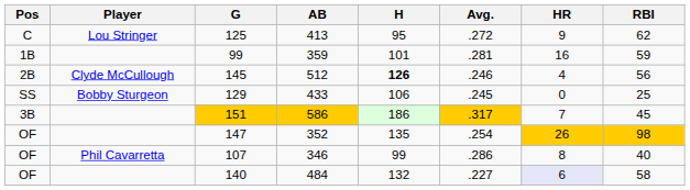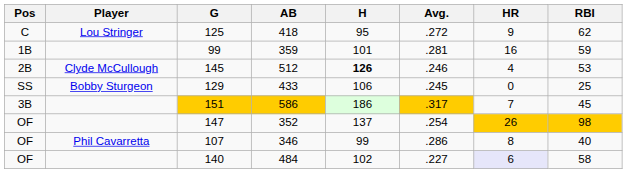125 | AB: 413 -> 418
145 | RBI: 56 -> 53
147 | H: 135 -> 137
140 | H: 132 -> 102
